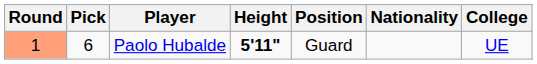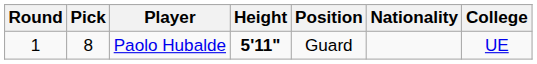Paolo Hubalde | Round: lightsalmon background -> no background
Paolo Hubalde | Pick: 6 -> 8
